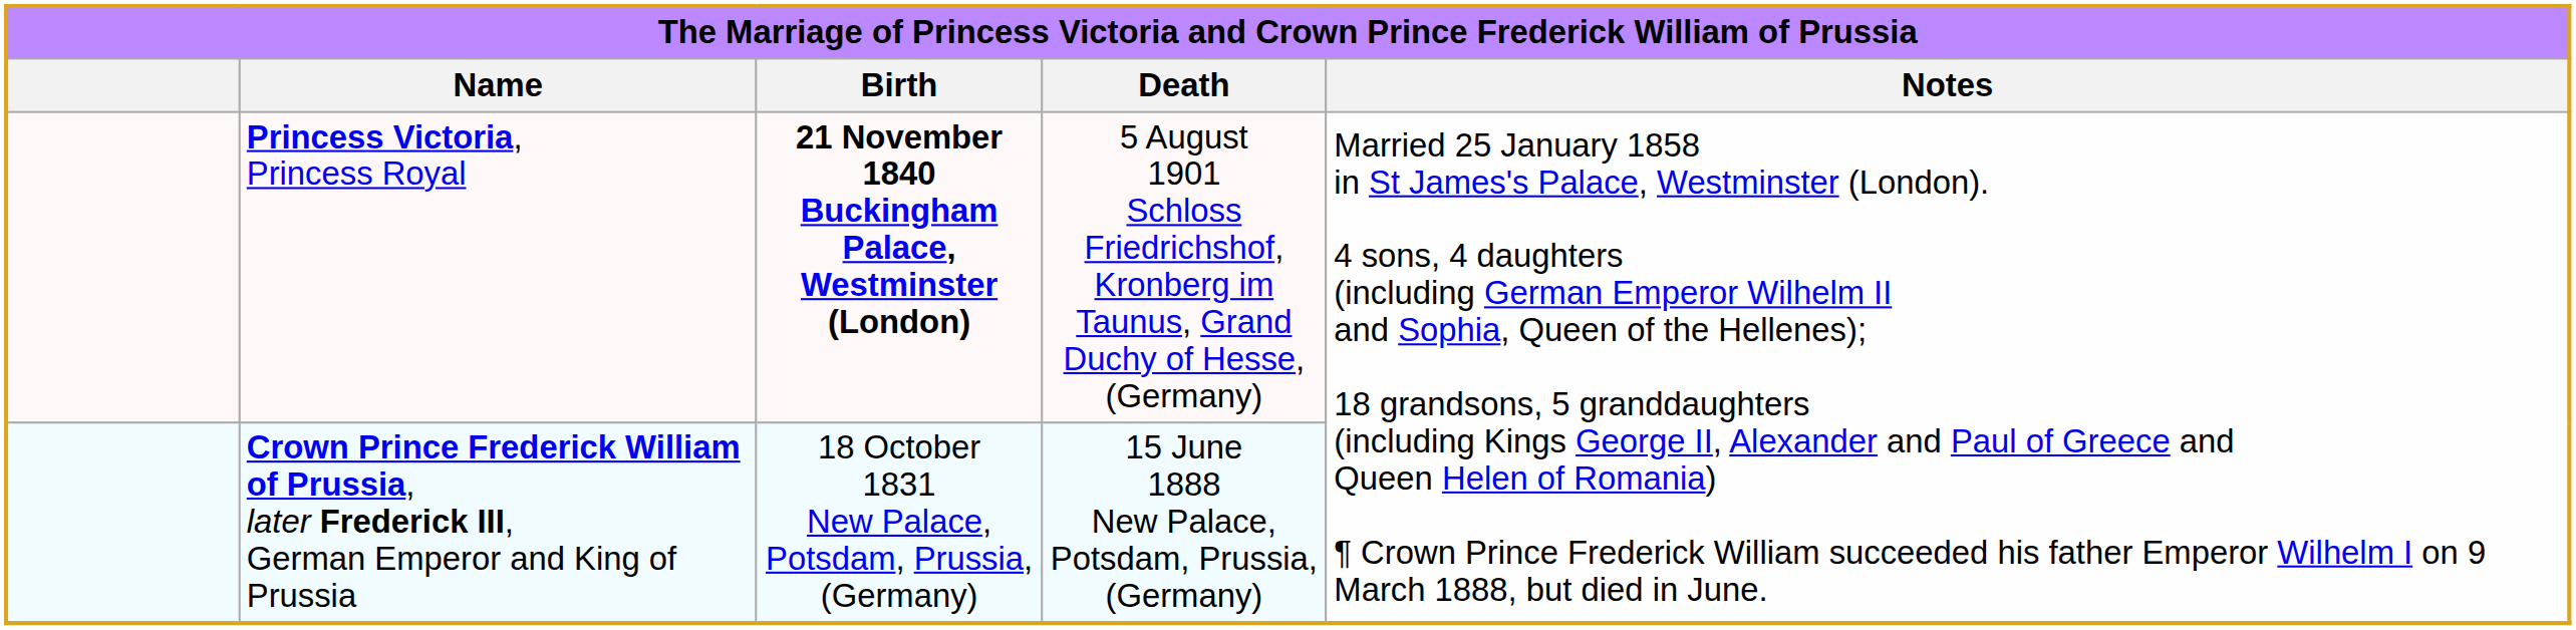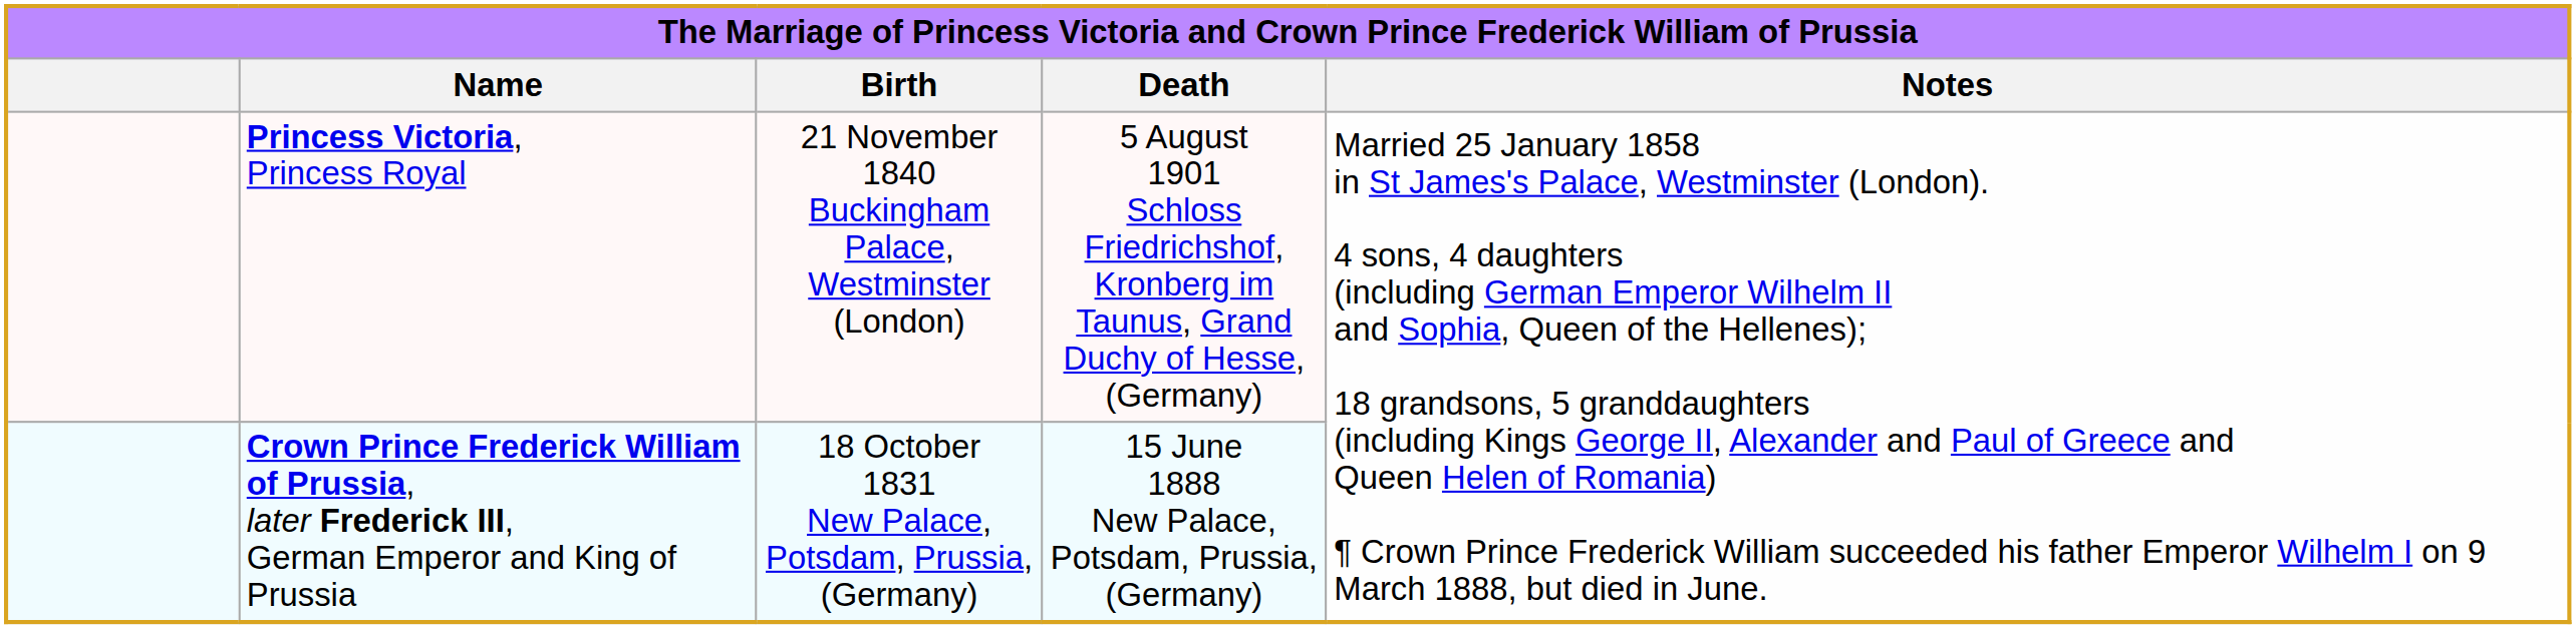Princess Victoria, Princess Royal | Birth: bold -> normal
